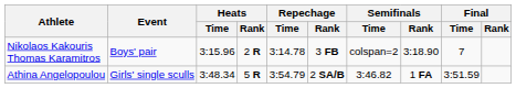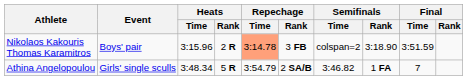Nikolaos Kakouris Thomas Karamitros | Repechage / Time: no background -> lightsalmon background
Nikolaos Kakouris Thomas Karamitros | Final / Time: 7 -> 3:51.59
Athina Angelopoulou | Final / Time: 3:51.59 -> 7
